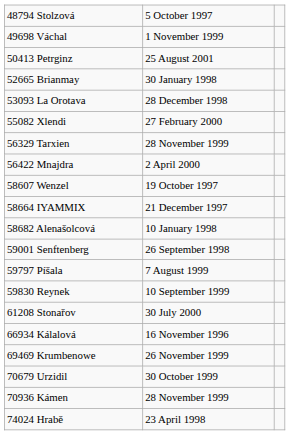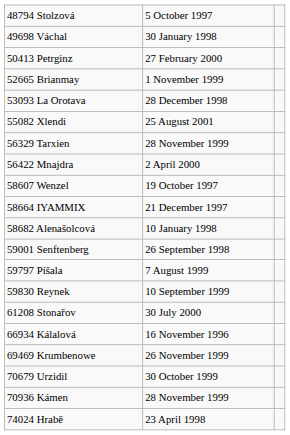49698 Váchal | column 2: 1 November 1999 -> 30 January 1998
50413 Petrginz | column 2: 25 August 2001 -> 27 February 2000
52665 Brianmay | column 2: 30 January 1998 -> 1 November 1999
55082 Xlendi | column 2: 27 February 2000 -> 25 August 2001
